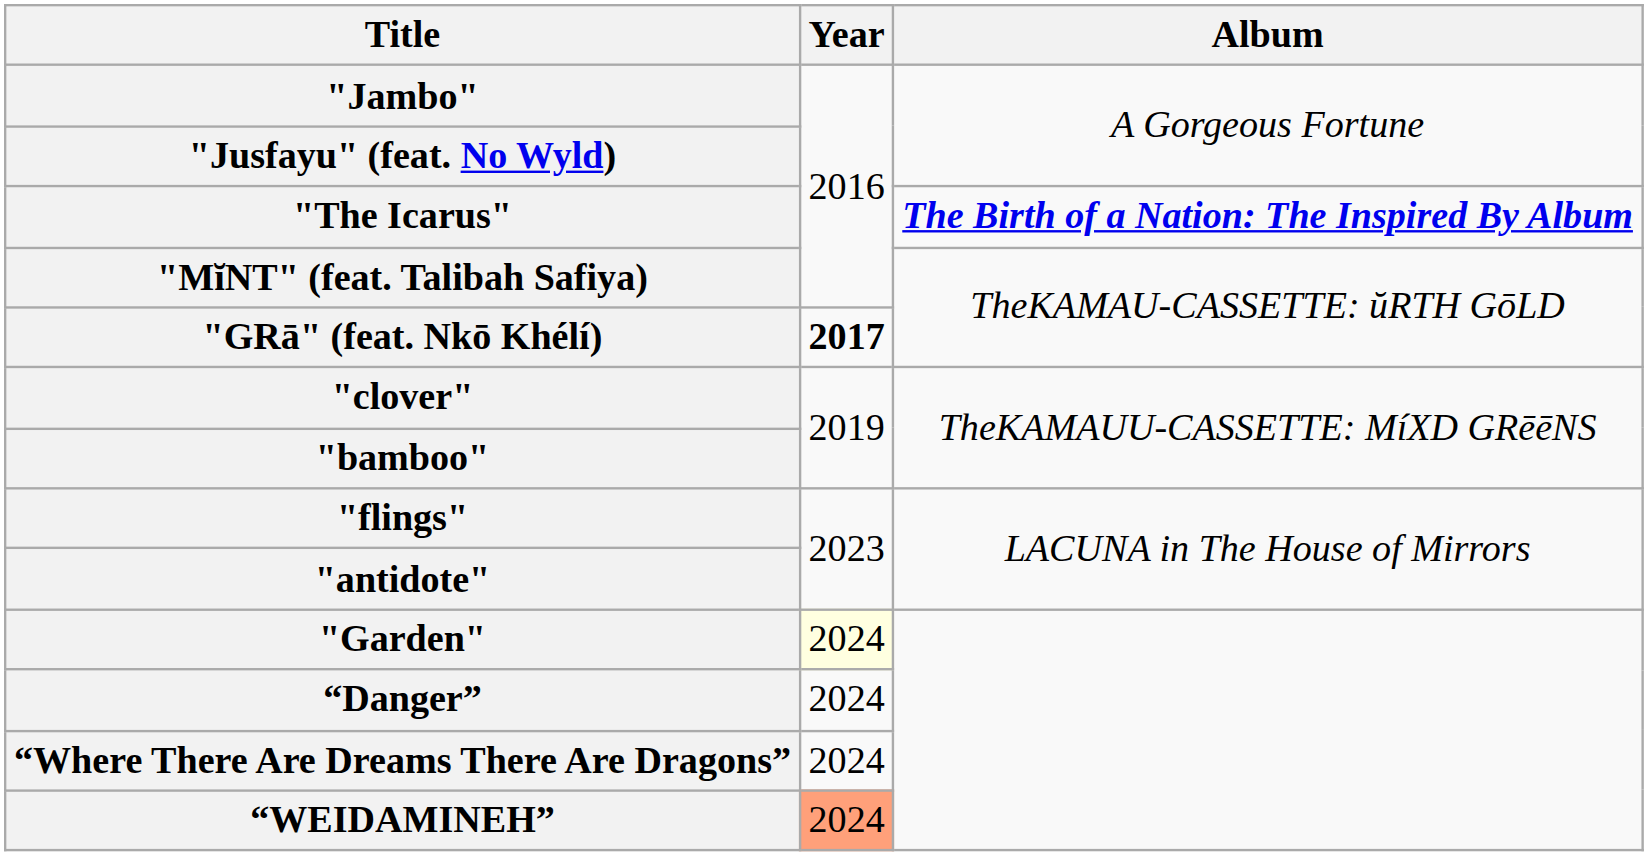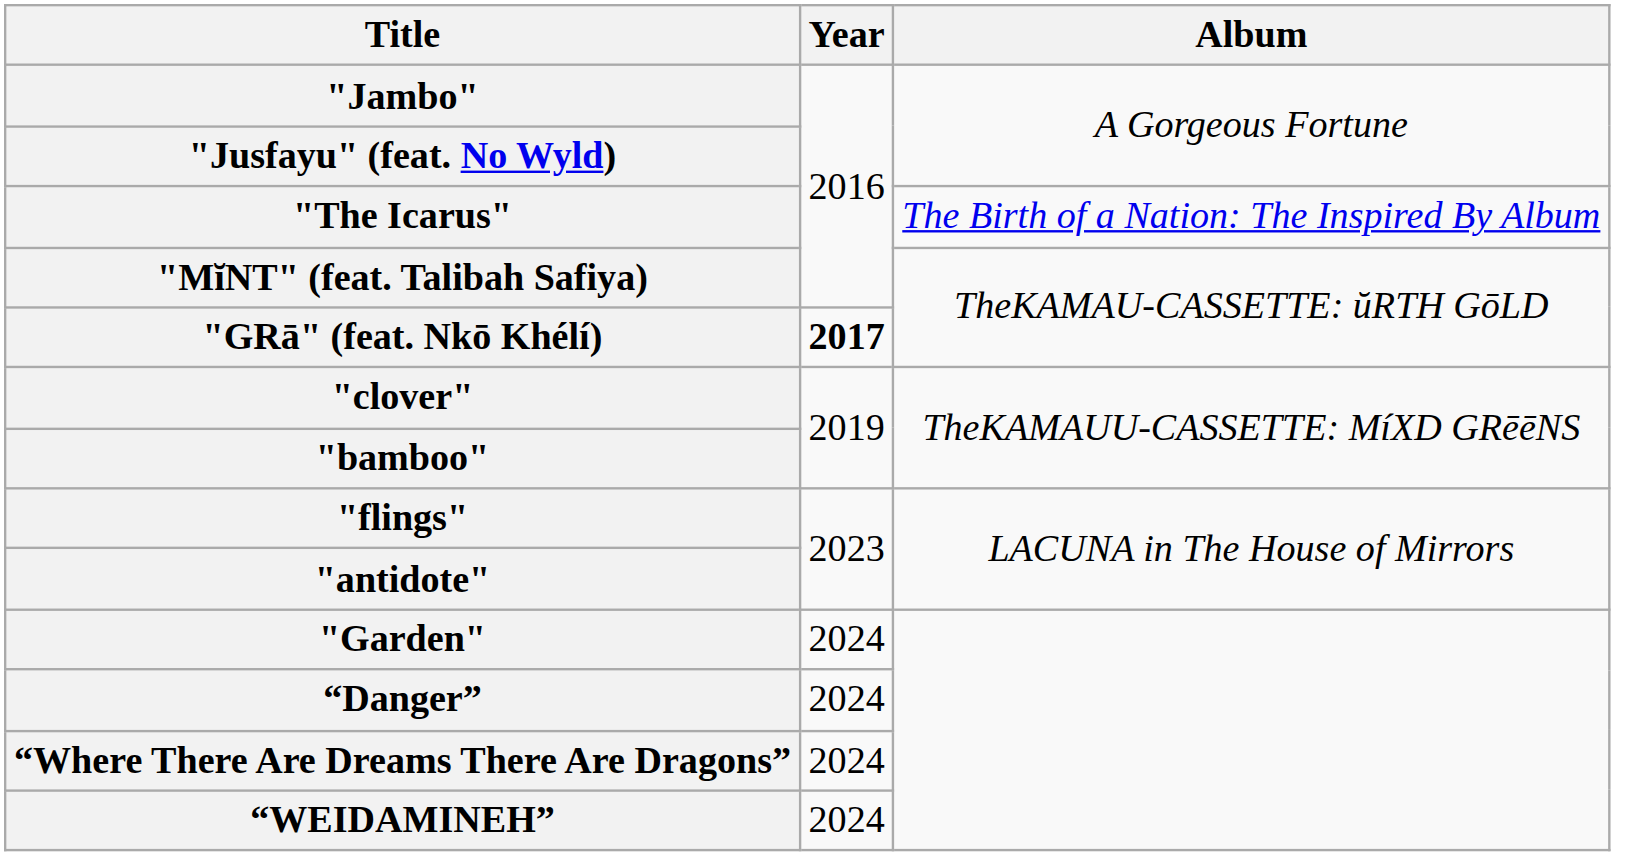"The Icarus" | Album: bold -> normal
"Garden" | Year: lightyellow background -> no background
“WEIDAMINEH” | Year: lightsalmon background -> no background
